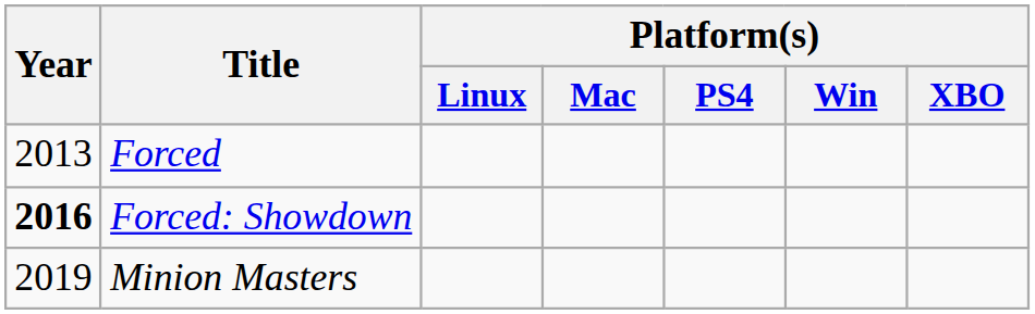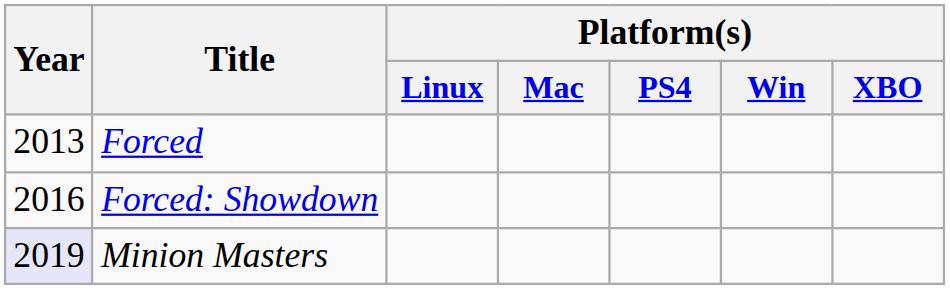Forced: Showdown | Year: bold -> normal
Minion Masters | Year: no background -> lavender background
